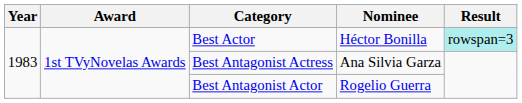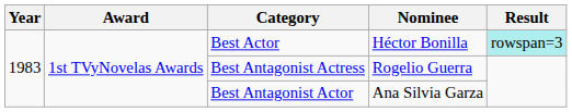Best Antagonist Actress | Nominee: Ana Silvia Garza -> Rogelio Guerra
Best Antagonist Actor | Nominee: Rogelio Guerra -> Ana Silvia Garza
